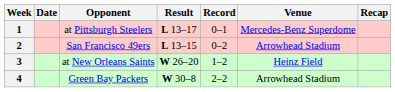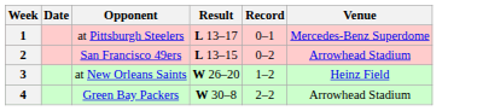- column: Recap
